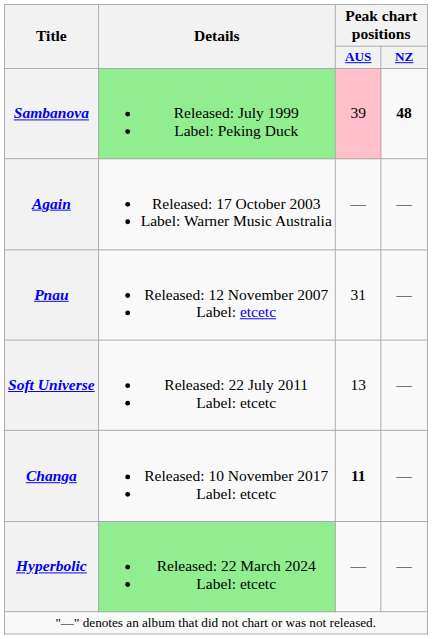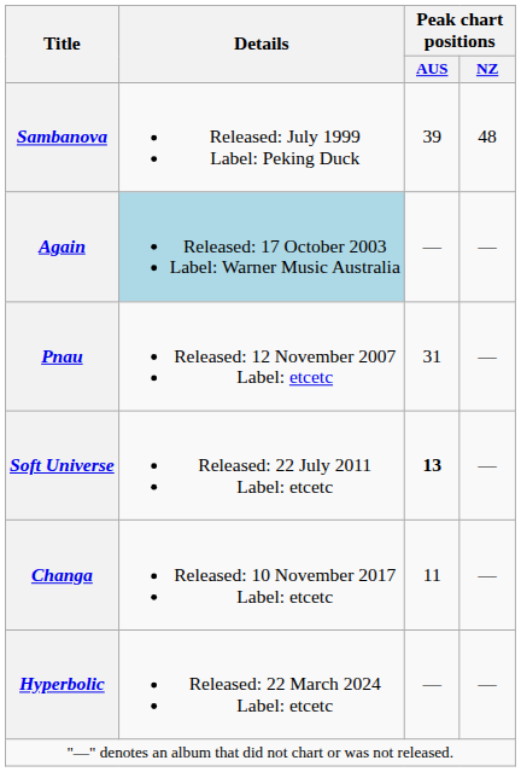Sambanova | Details: lightgreen background -> no background
Sambanova | Peak chart positions / AUS: pink background -> no background
Sambanova | Peak chart positions / NZ: bold -> normal
Again | Details: no background -> lightblue background
Soft Universe | Peak chart positions / AUS: normal -> bold
Changa | Peak chart positions / AUS: bold -> normal
Hyperbolic | Details: lightgreen background -> no background
